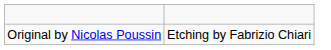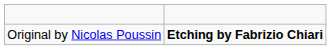Original by Nicolas Poussin | column 2: normal -> bold
